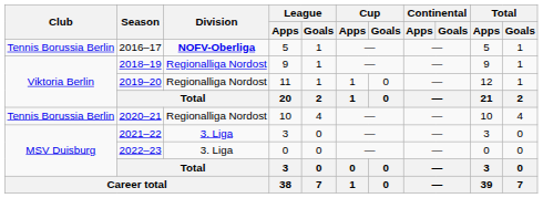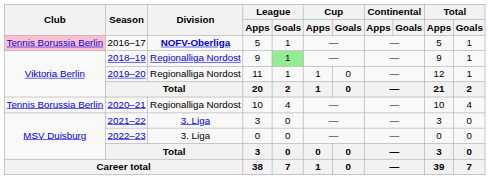2016–17 | Club: no background -> pink background
2018–19 | League / Goals: no background -> lightgreen background
